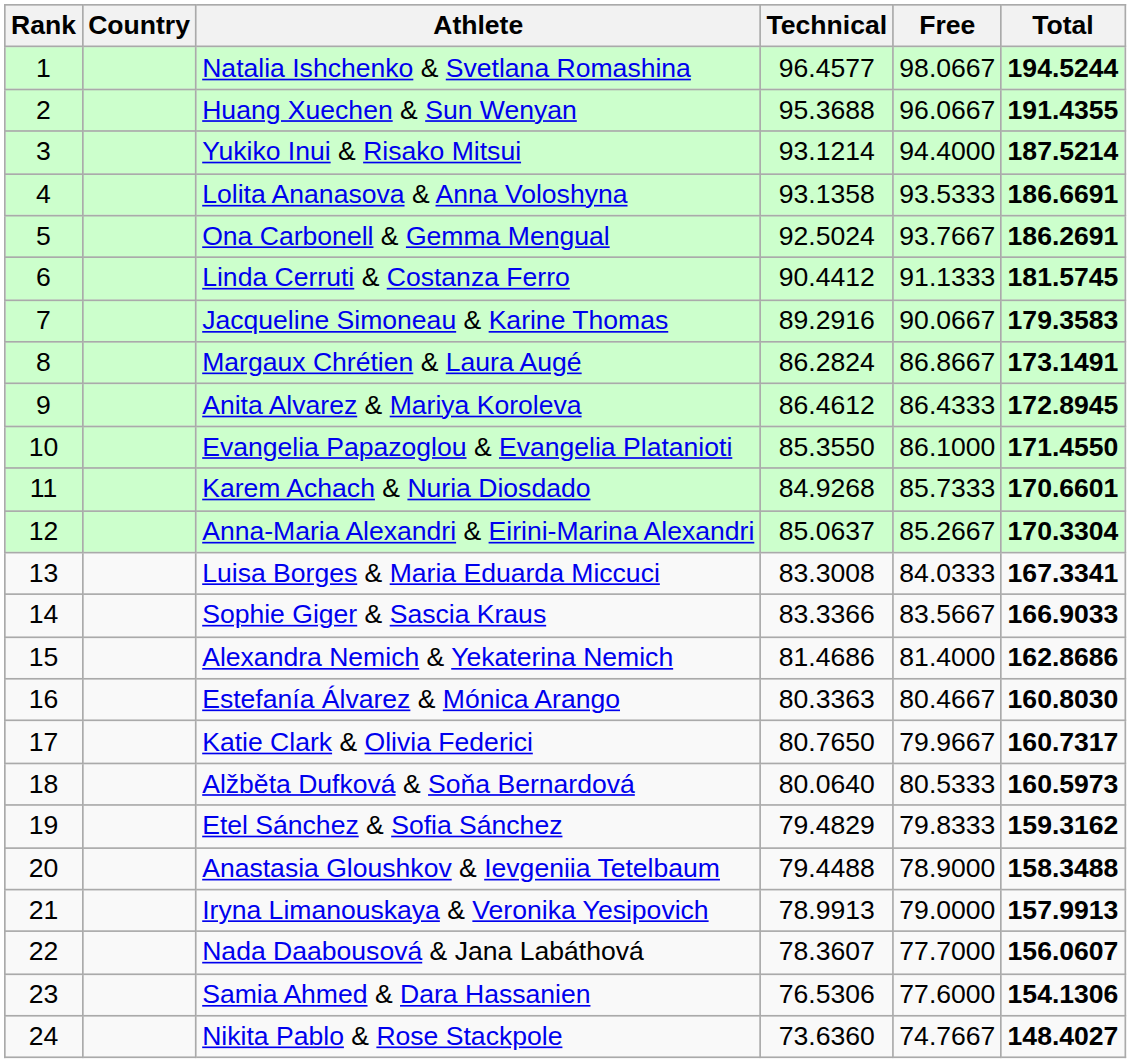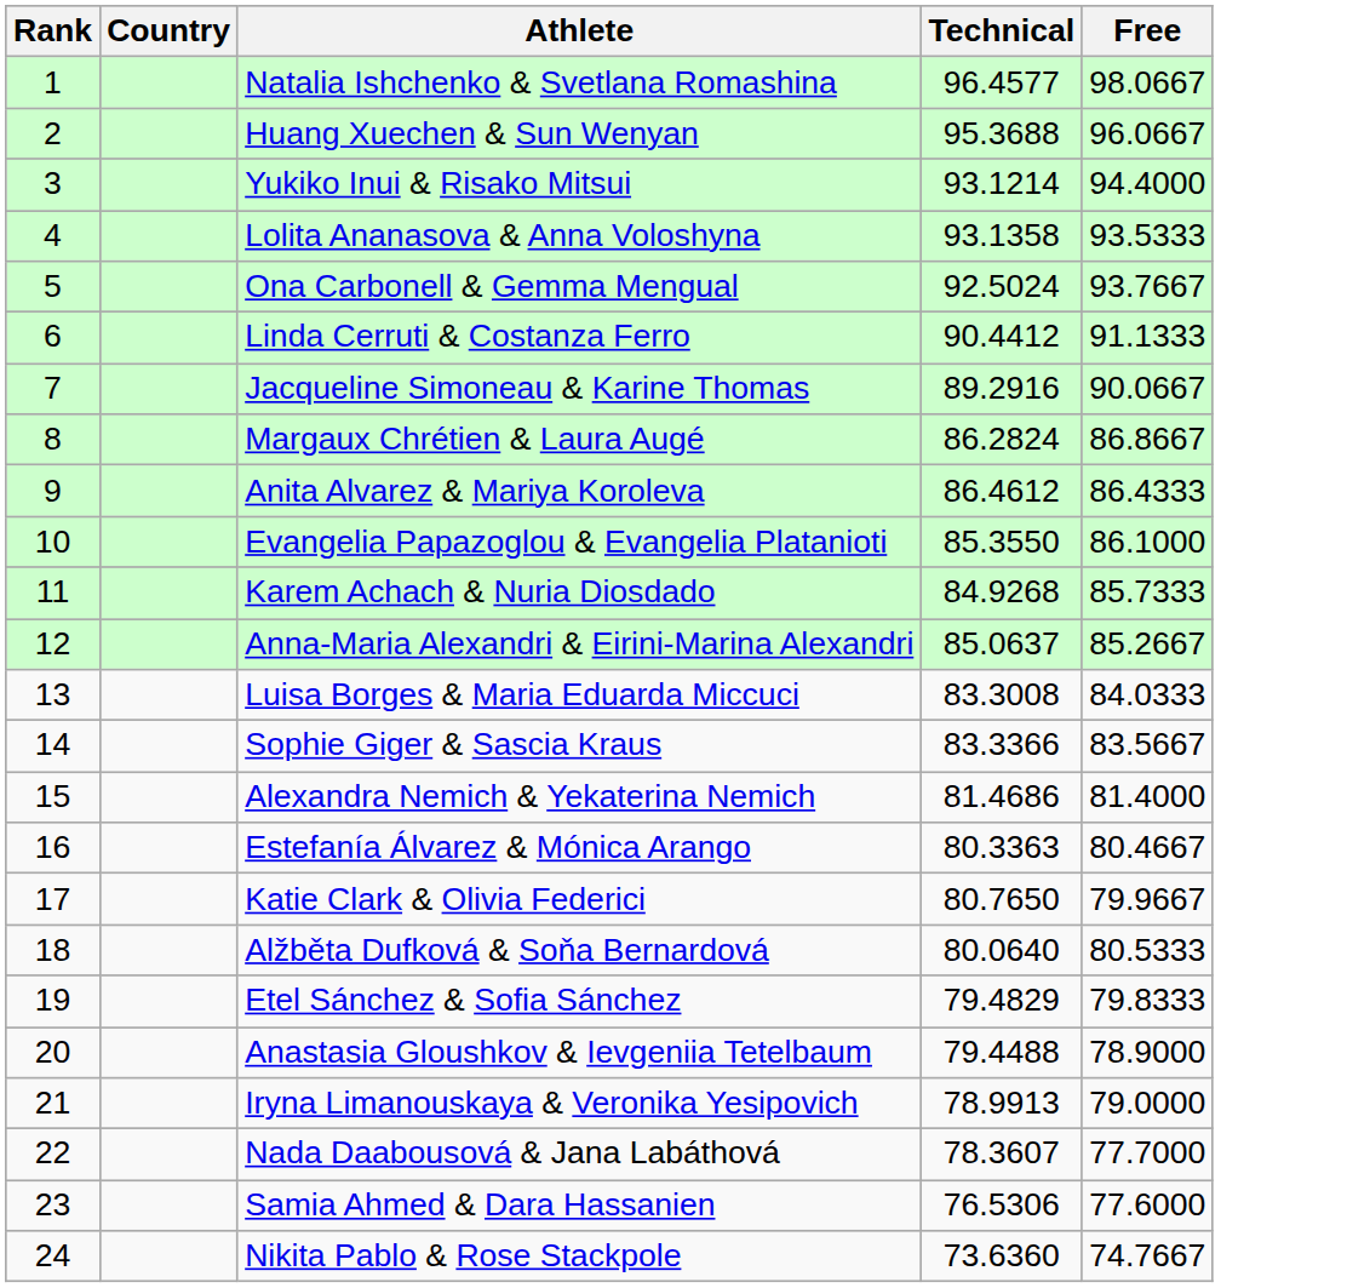- column: Total | 194.5244 | 191.4355 | 187.5214 | 186.6691 | 186.2691 | 181.5745 | 179.3583 | 173.1491 | 172.8945 | 171.4550 | 170.6601 | 170.3304 | 167.3341 | 166.9033 | 162.8686 | 160.8030 | 160.7317 | 160.5973 | 159.3162 | 158.3488 | 157.9913 | 156.0607 | 154.1306 | 148.4027
